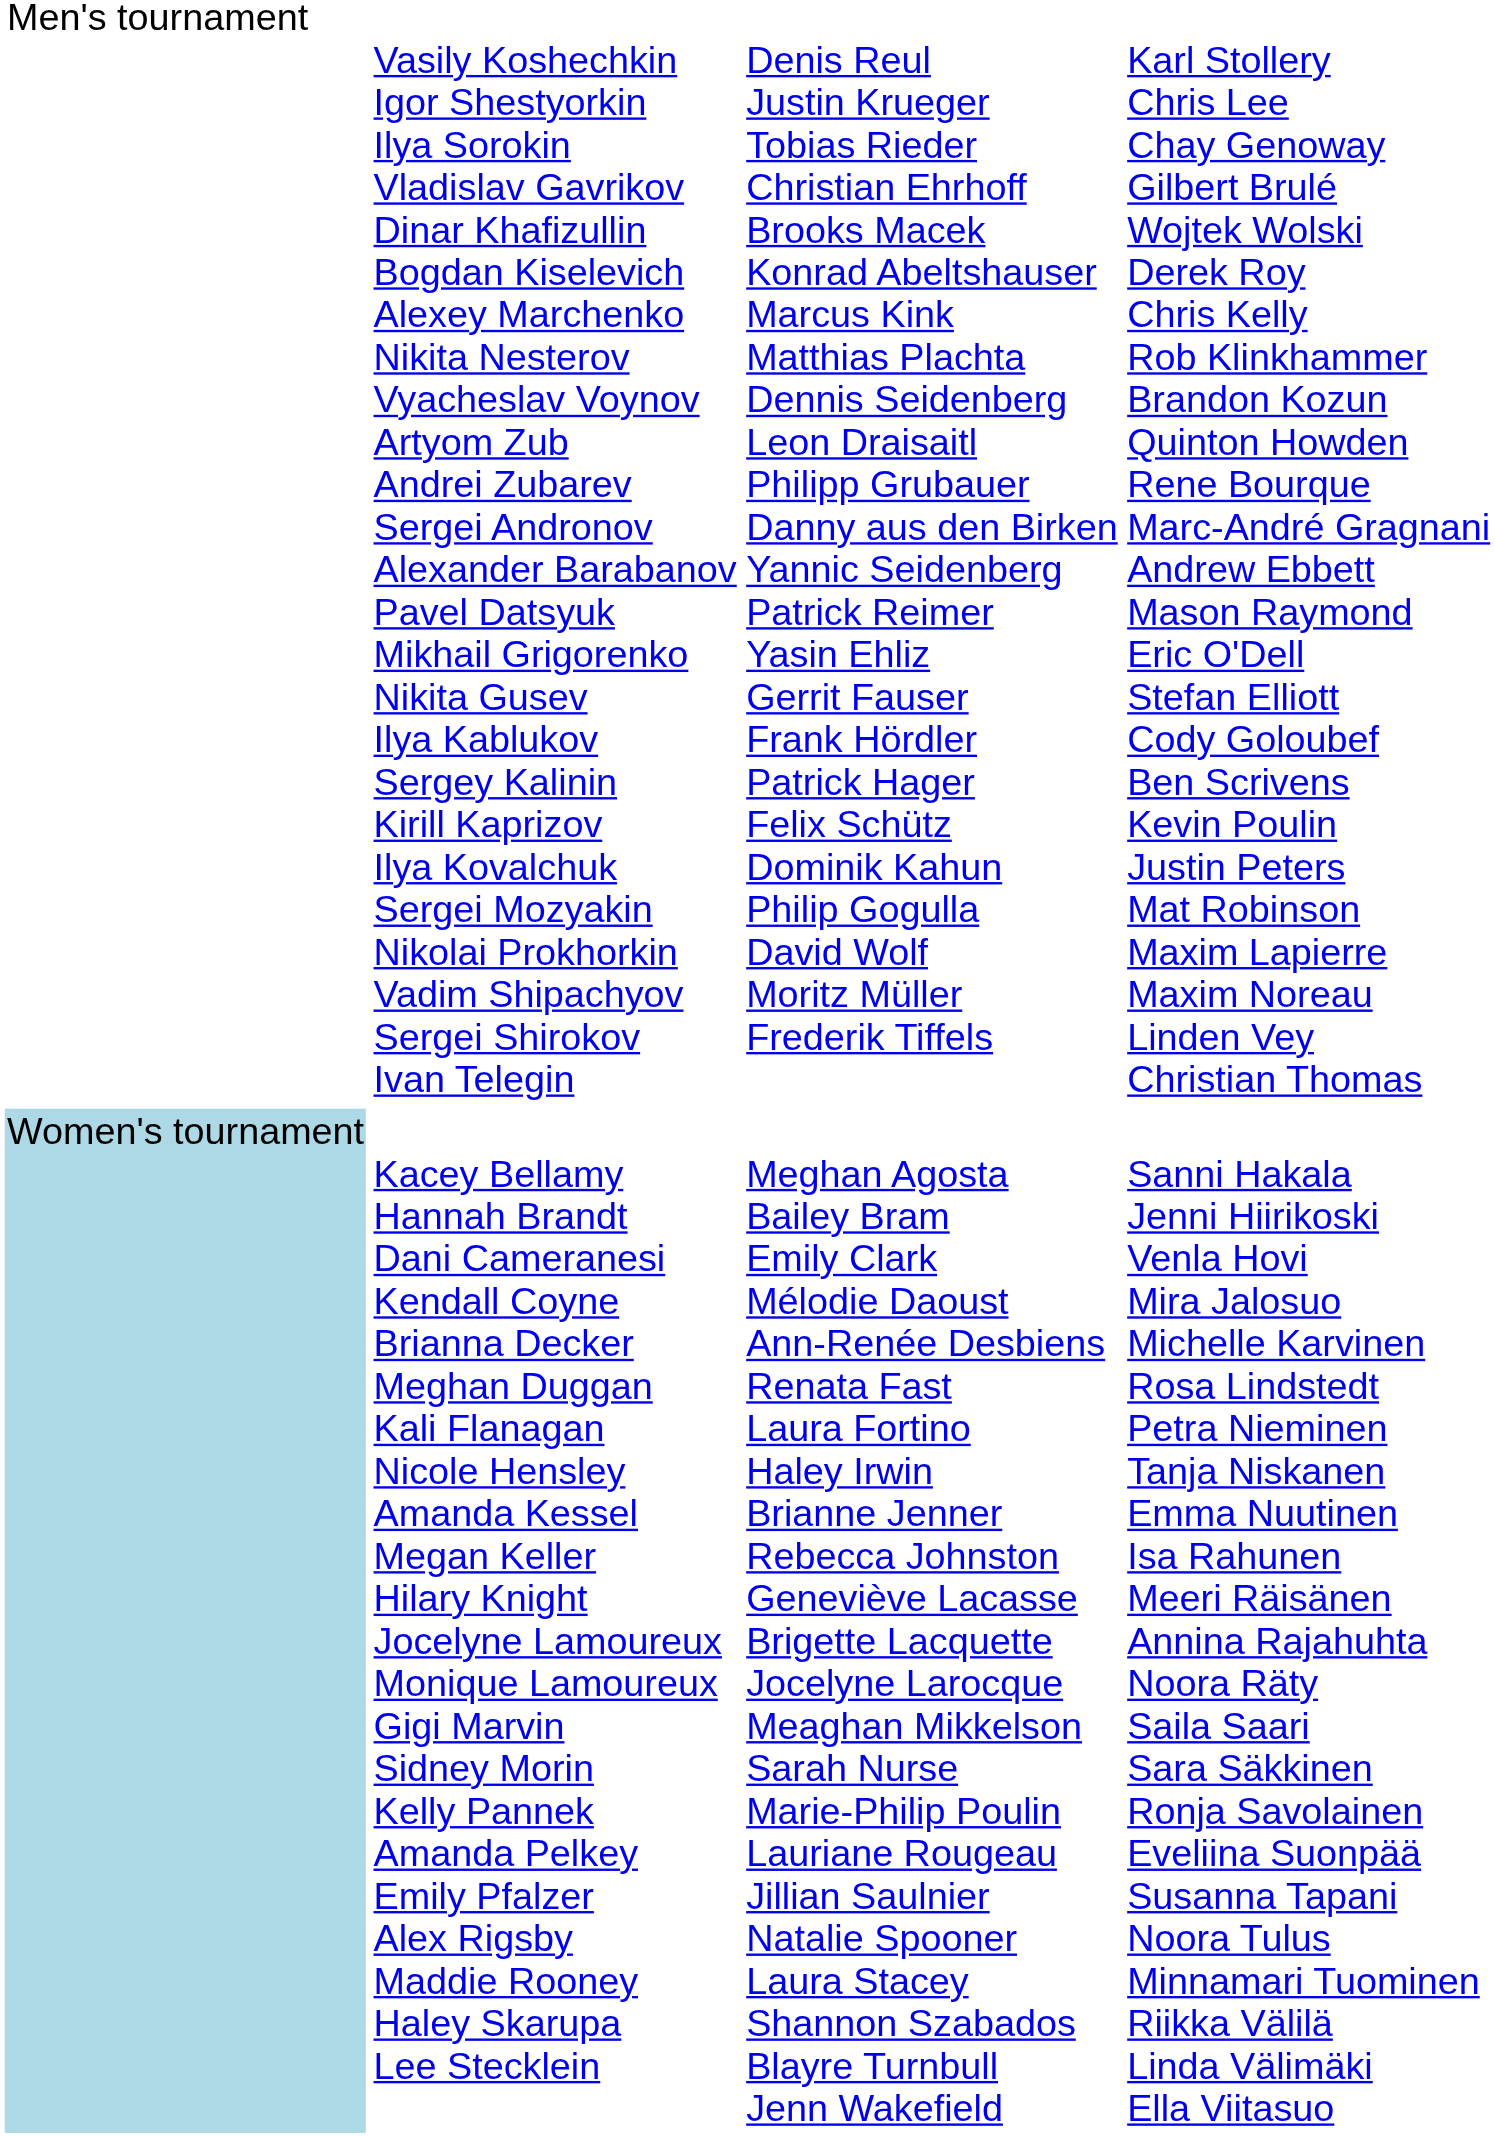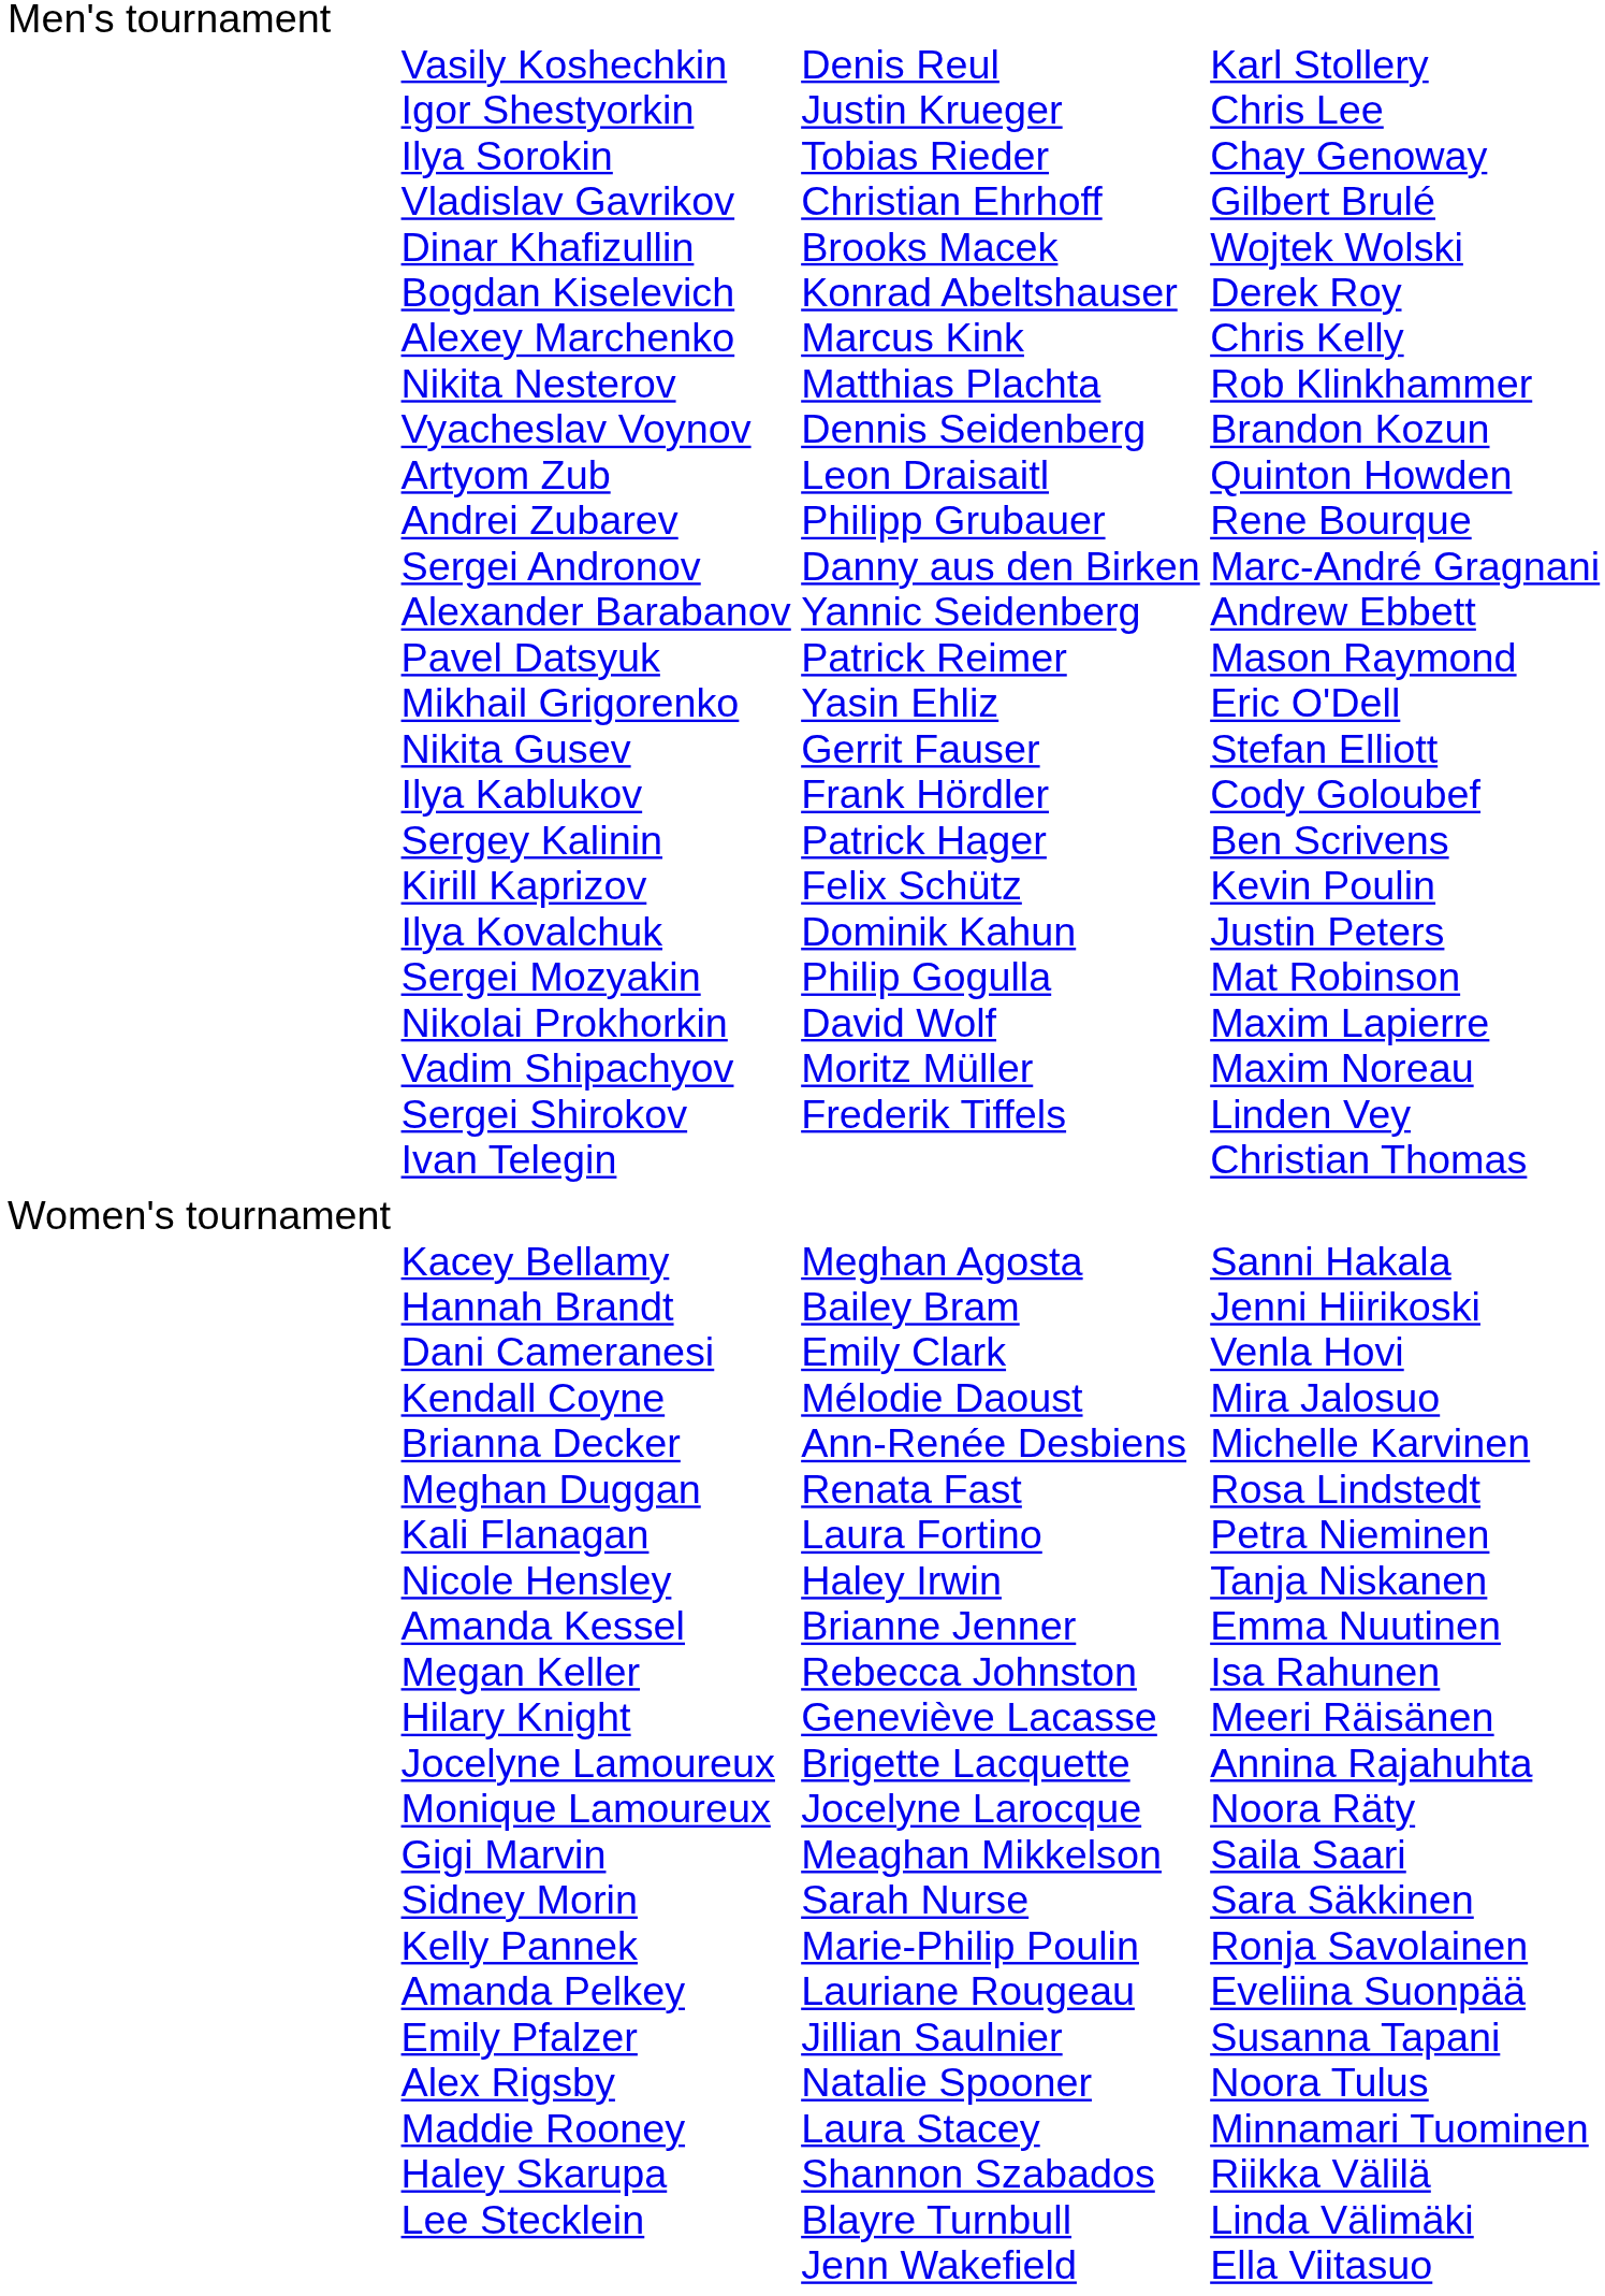Women's tournament | column 1: lightblue background -> no background
